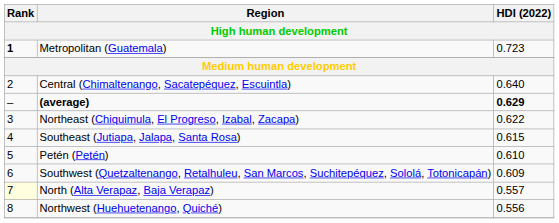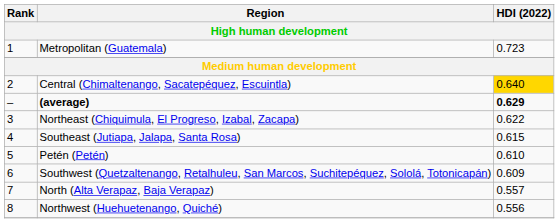Metropolitan (Guatemala) | Rank: bold -> normal
Central (Chimaltenango, Sacatepéquez, Escuintla) | HDI (2022): no background -> gold background
North (Alta Verapaz, Baja Verapaz) | Rank: lightyellow background -> no background
